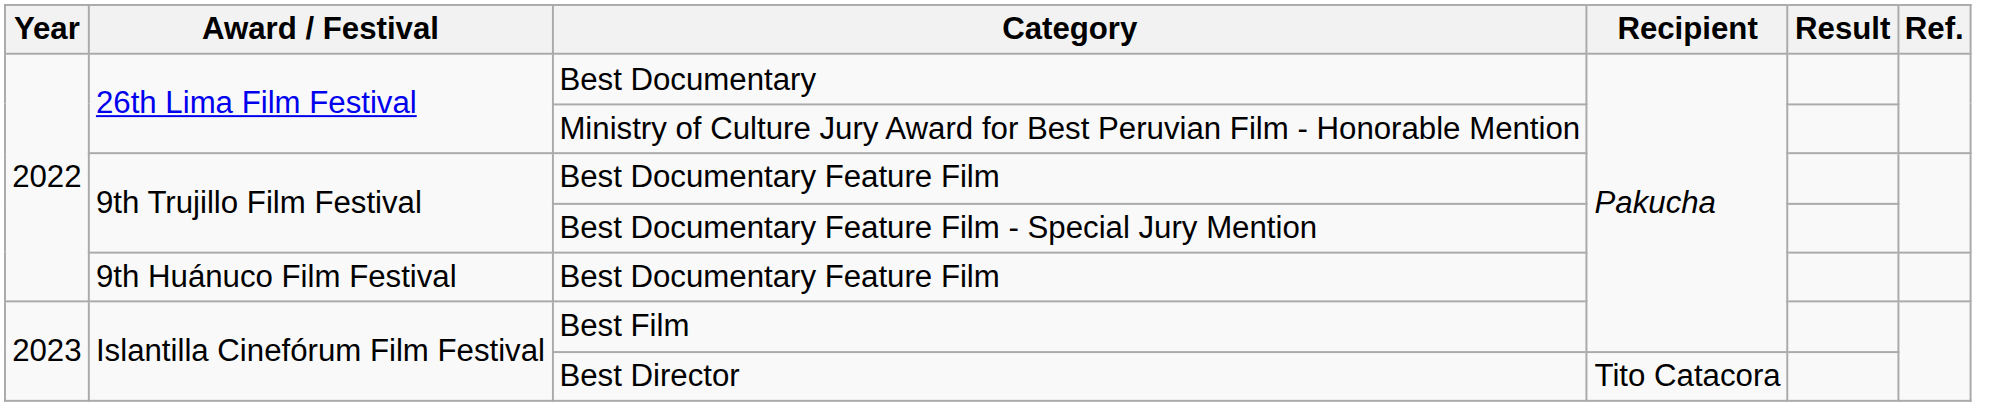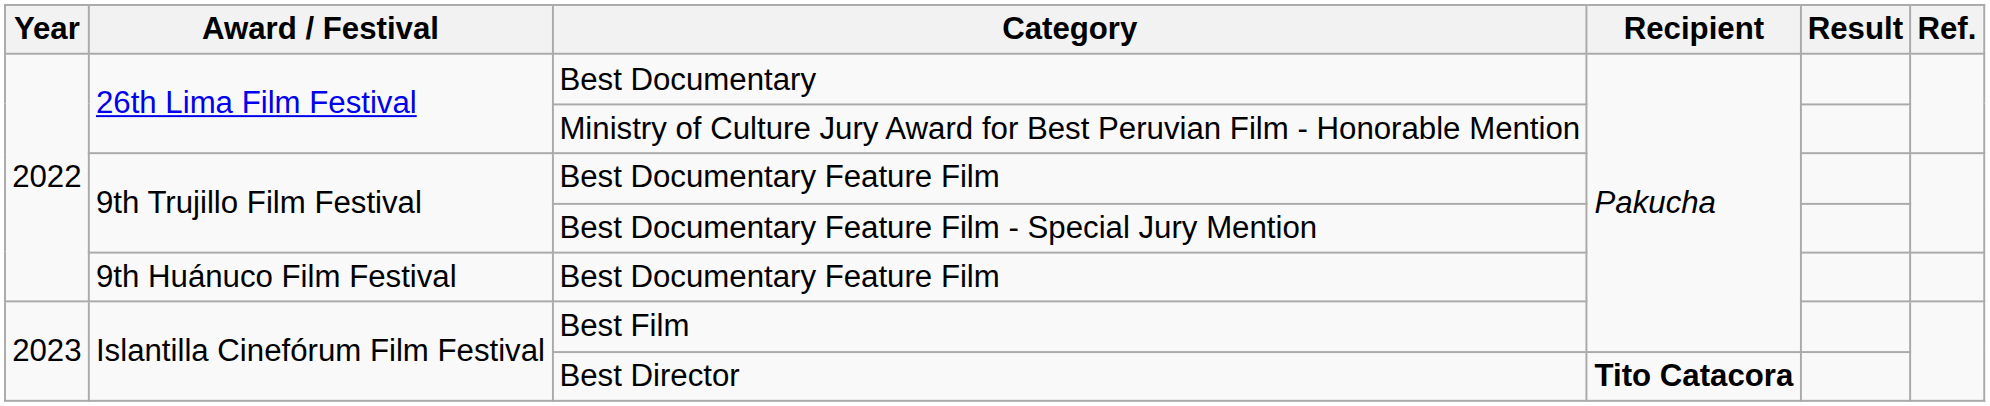Best Director | Recipient: normal -> bold
